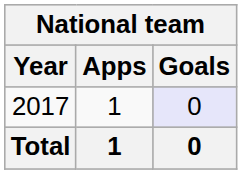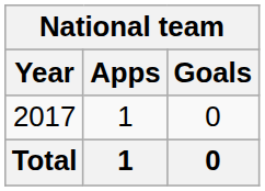2017 | Goals: lavender background -> no background
